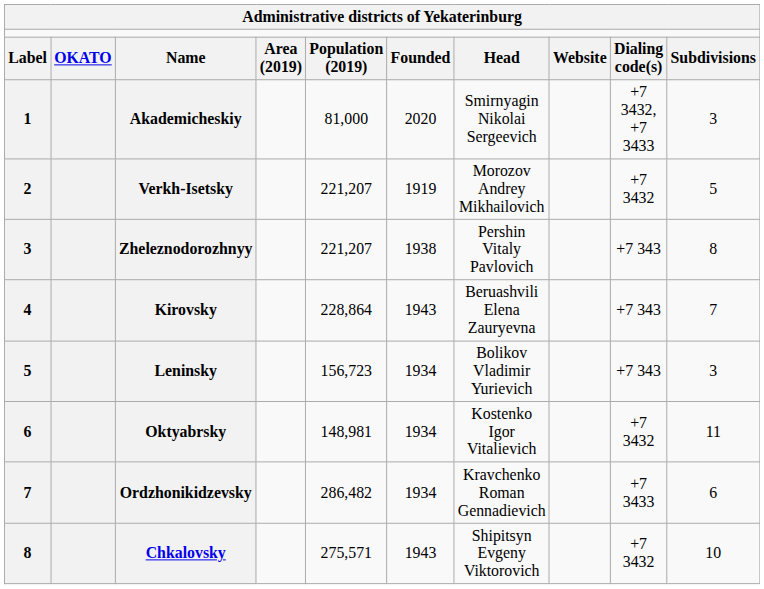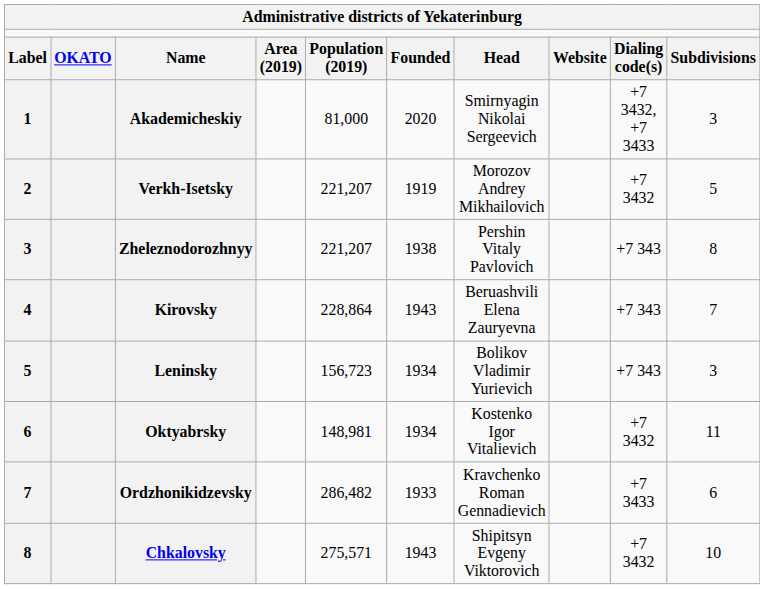Ordzhonikidzevsky | column 6: 1934 -> 1933
